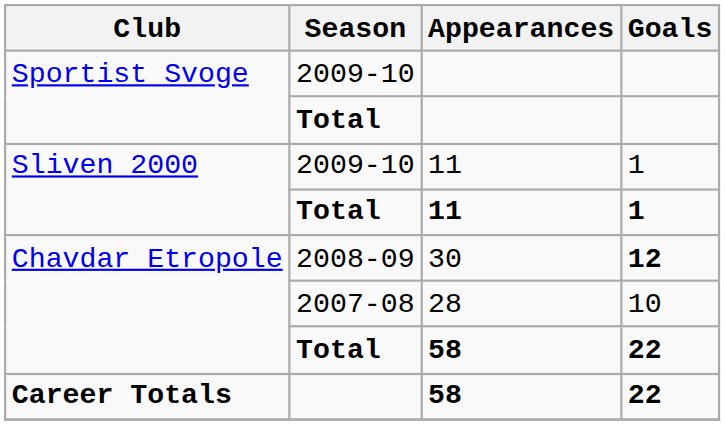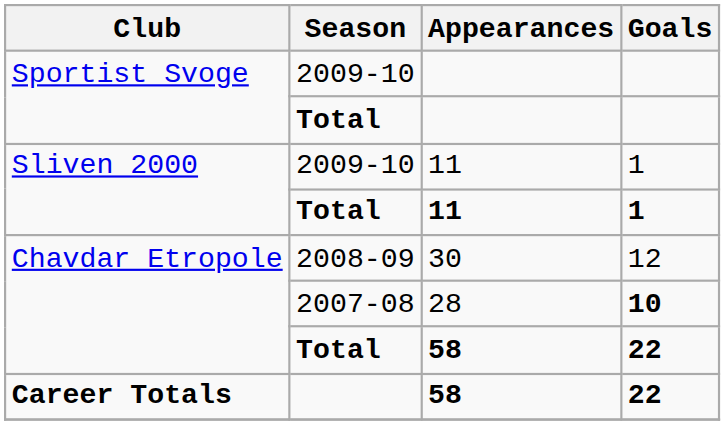2008-09 | Goals: bold -> normal
2007-08 | Goals: normal -> bold
